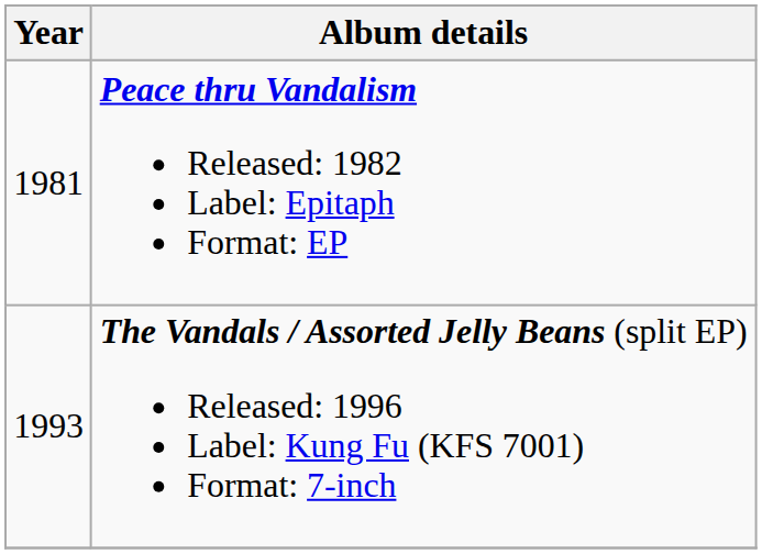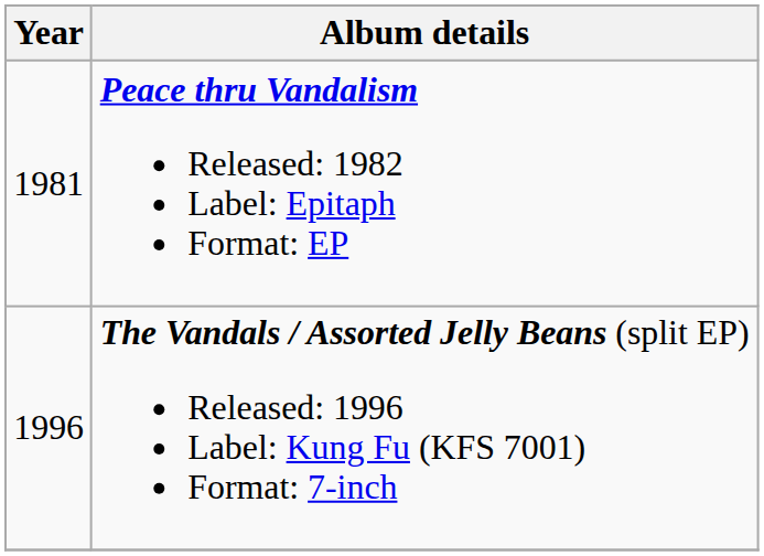row 3 | Year: 1993 -> 1996
